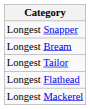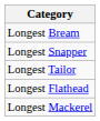row 2 | column 1: Longest Snapper -> Longest Bream
row 3 | column 1: Longest Bream -> Longest Snapper
